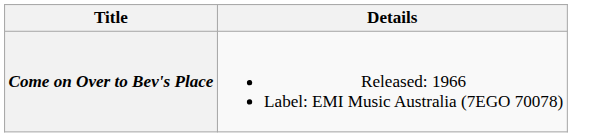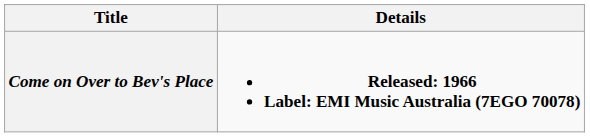Come on Over to Bev's Place | Details: normal -> bold
